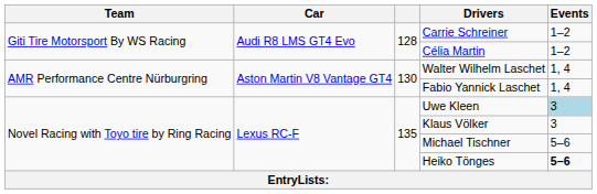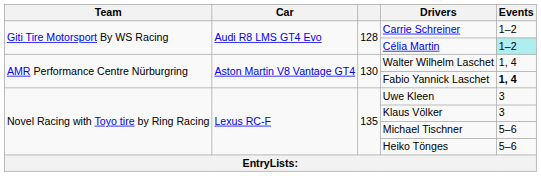Célia Martin | Events: no background -> paleturquoise background
Fabio Yannick Laschet | Events: normal -> bold
Uwe Kleen | Events: lightblue background -> no background
Heiko Tönges | Events: bold -> normal
